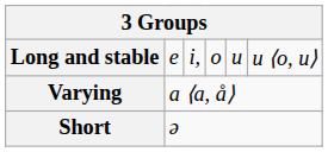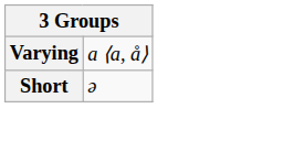- row: Long and stable | e | i, | o | u | u ⟨о, u⟩
